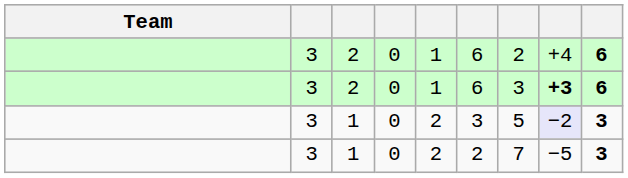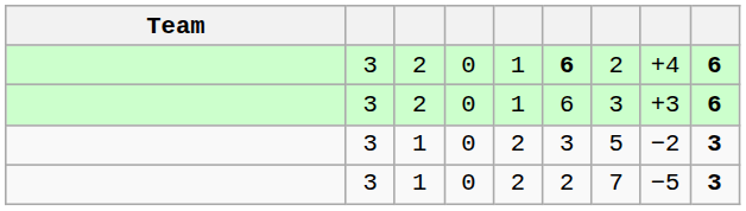row 2 | column 6: normal -> bold
row 3 | column 8: bold -> normal
row 4 | column 8: lavender background -> no background
